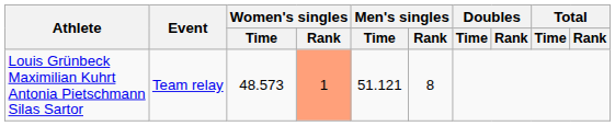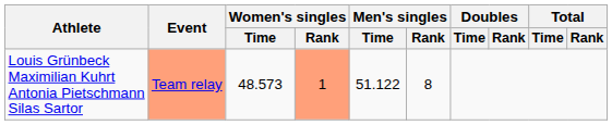row 3 | Event: no background -> lightsalmon background
row 3 | Men's singles / Time: 51.121 -> 51.122
